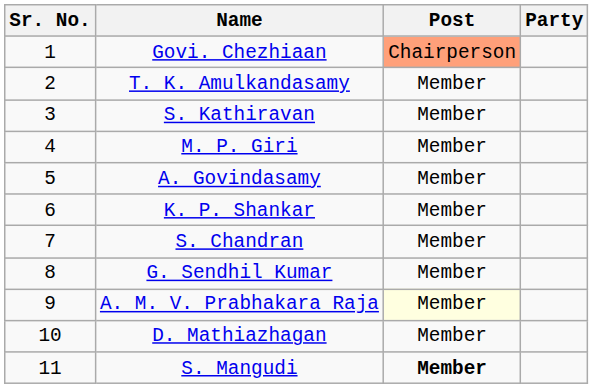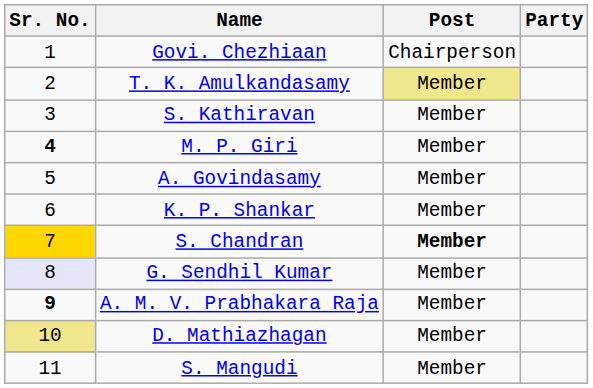Govi. Chezhiaan | Post: lightsalmon background -> no background
T. K. Amulkandasamy | Post: no background -> khaki background
M. P. Giri | Sr. No.: normal -> bold
S. Chandran | Sr. No.: no background -> gold background
S. Chandran | Post: normal -> bold
G. Sendhil Kumar | Sr. No.: no background -> lavender background
A. M. V. Prabhakara Raja | Sr. No.: normal -> bold
A. M. V. Prabhakara Raja | Post: lightyellow background -> no background
D. Mathiazhagan | Sr. No.: no background -> khaki background
S. Mangudi | Post: bold -> normal
